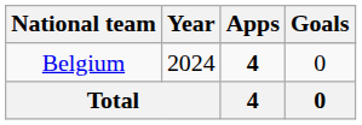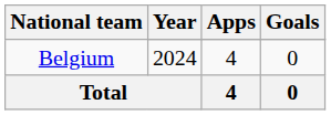2024 | Apps: bold -> normal
